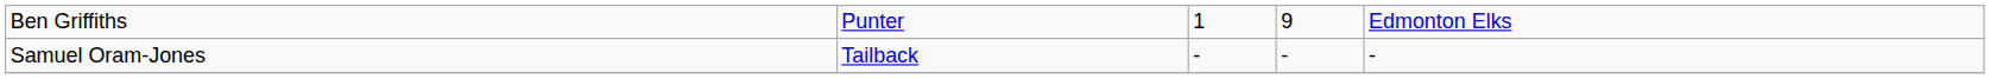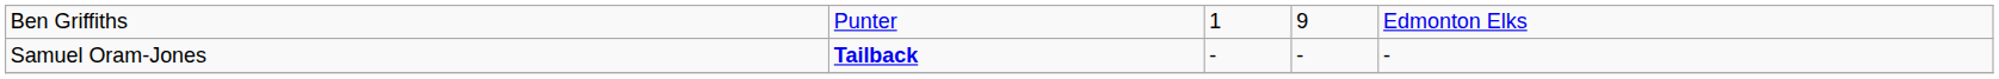Samuel Oram-Jones | column 2: normal -> bold
